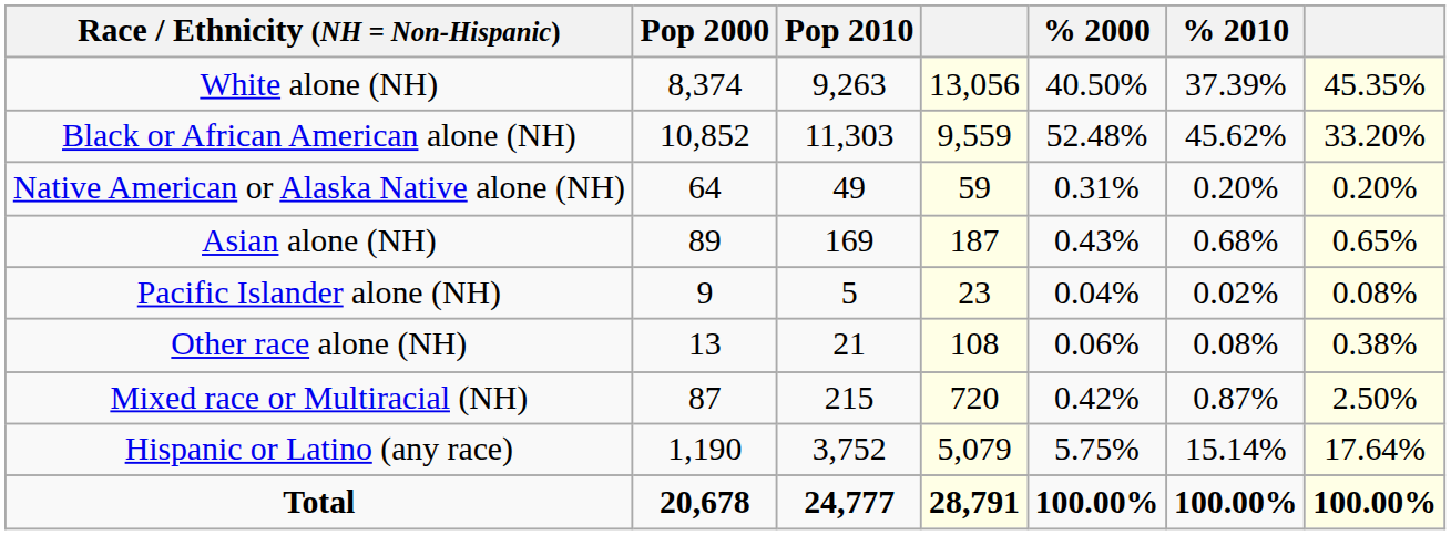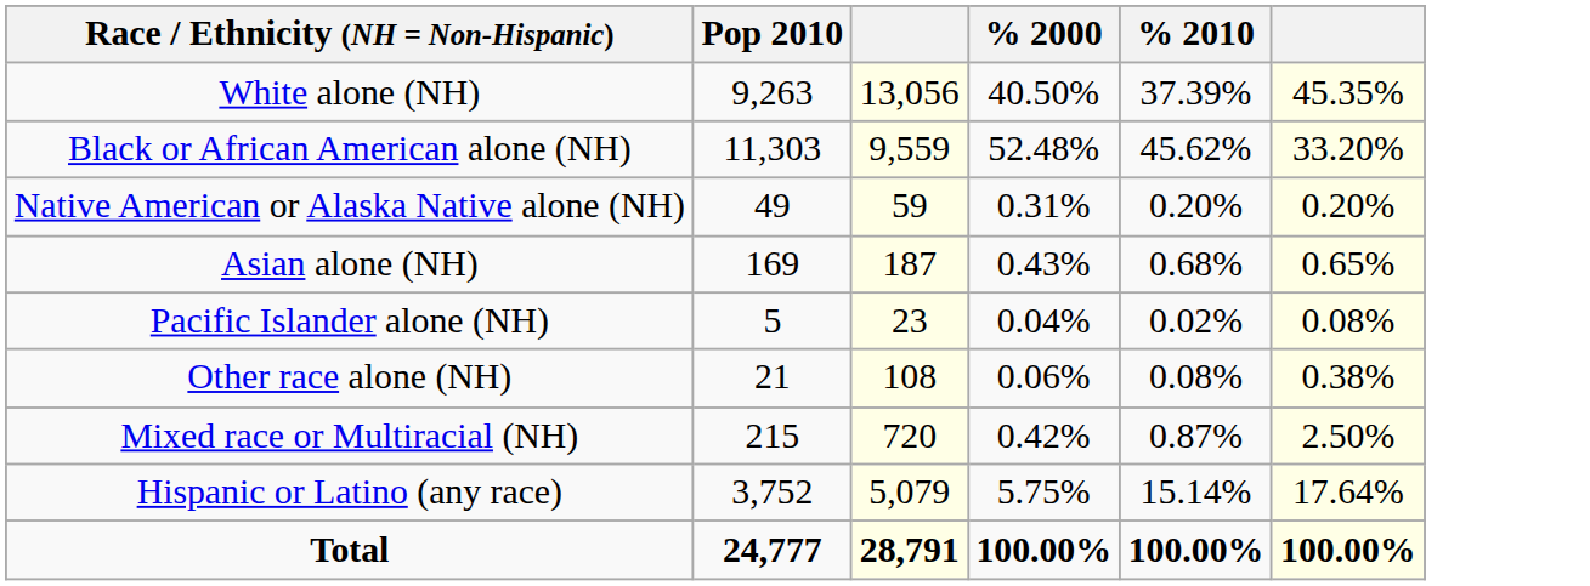- column: Pop 2000 | 8,374 | 10,852 | 64 | 89 | 9 | 13 | 87 | 1,190 | 20,678
